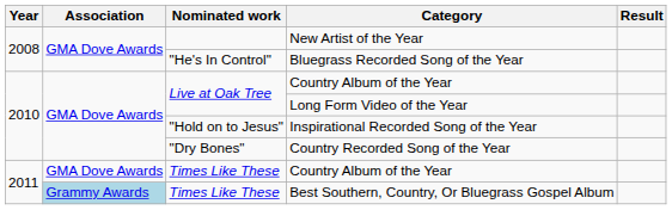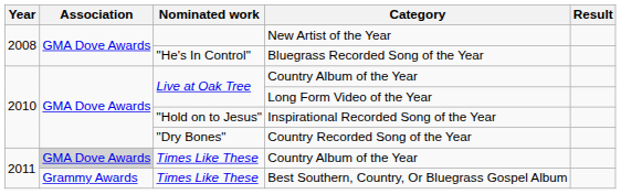Times Like These / Country Album of the Year | Association: no background -> lightgrey background
Best Southern, Country, Or Bluegrass Gospel Album | Association: lightblue background -> no background
